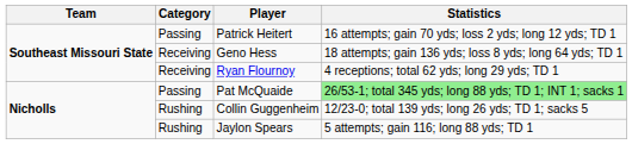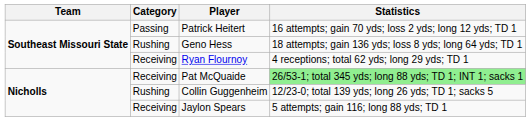Geno Hess | Category: Receiving -> Rushing
Pat McQuaide | Category: Passing -> Receiving
Jaylon Spears | Category: Rushing -> Receiving
